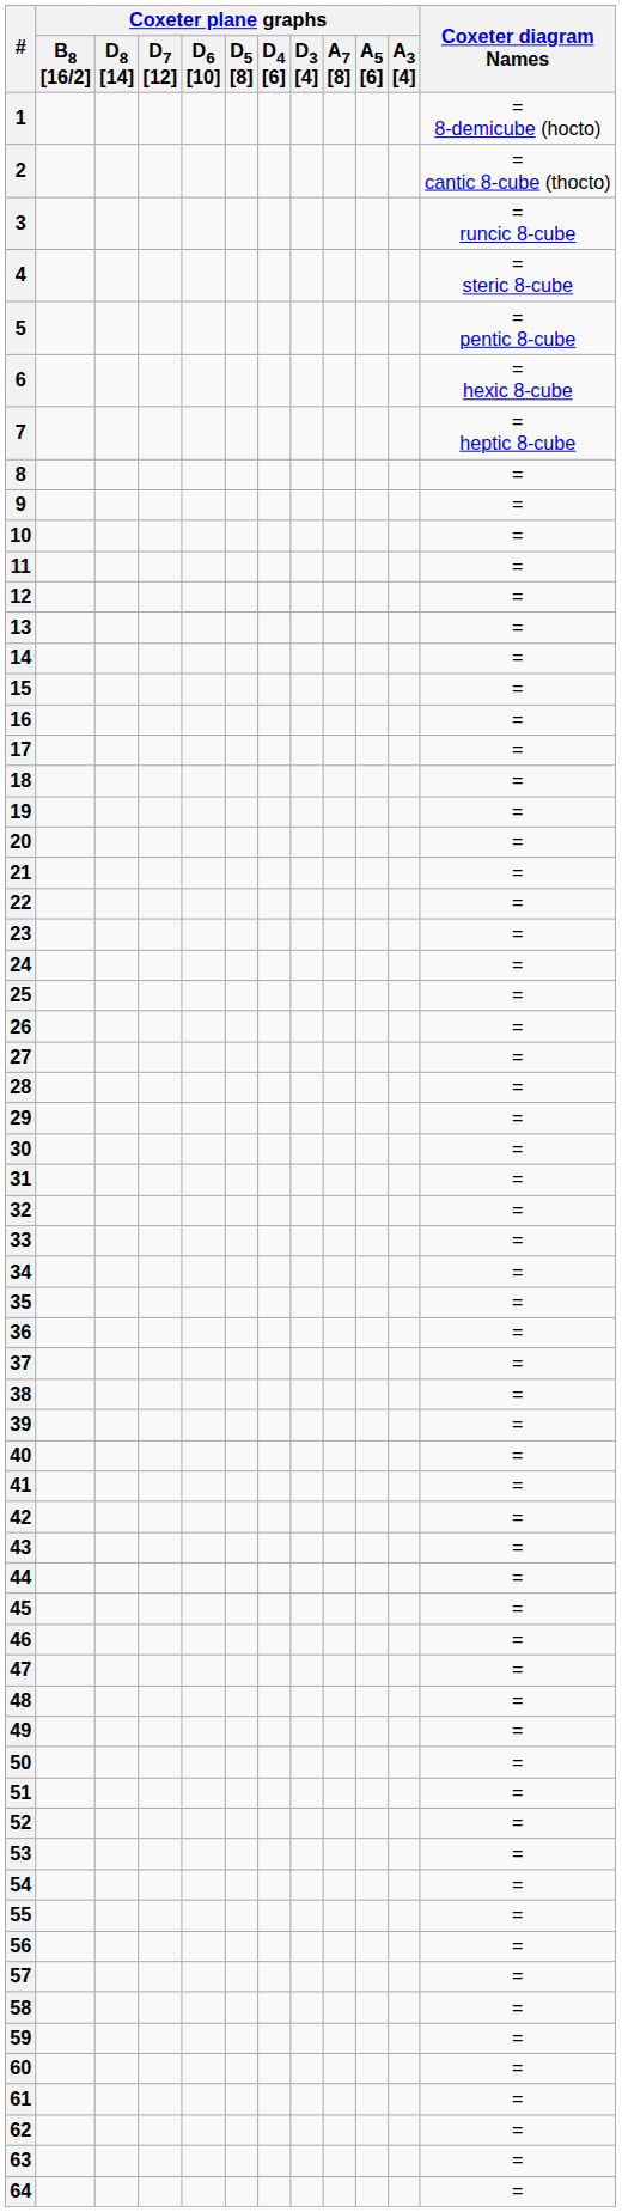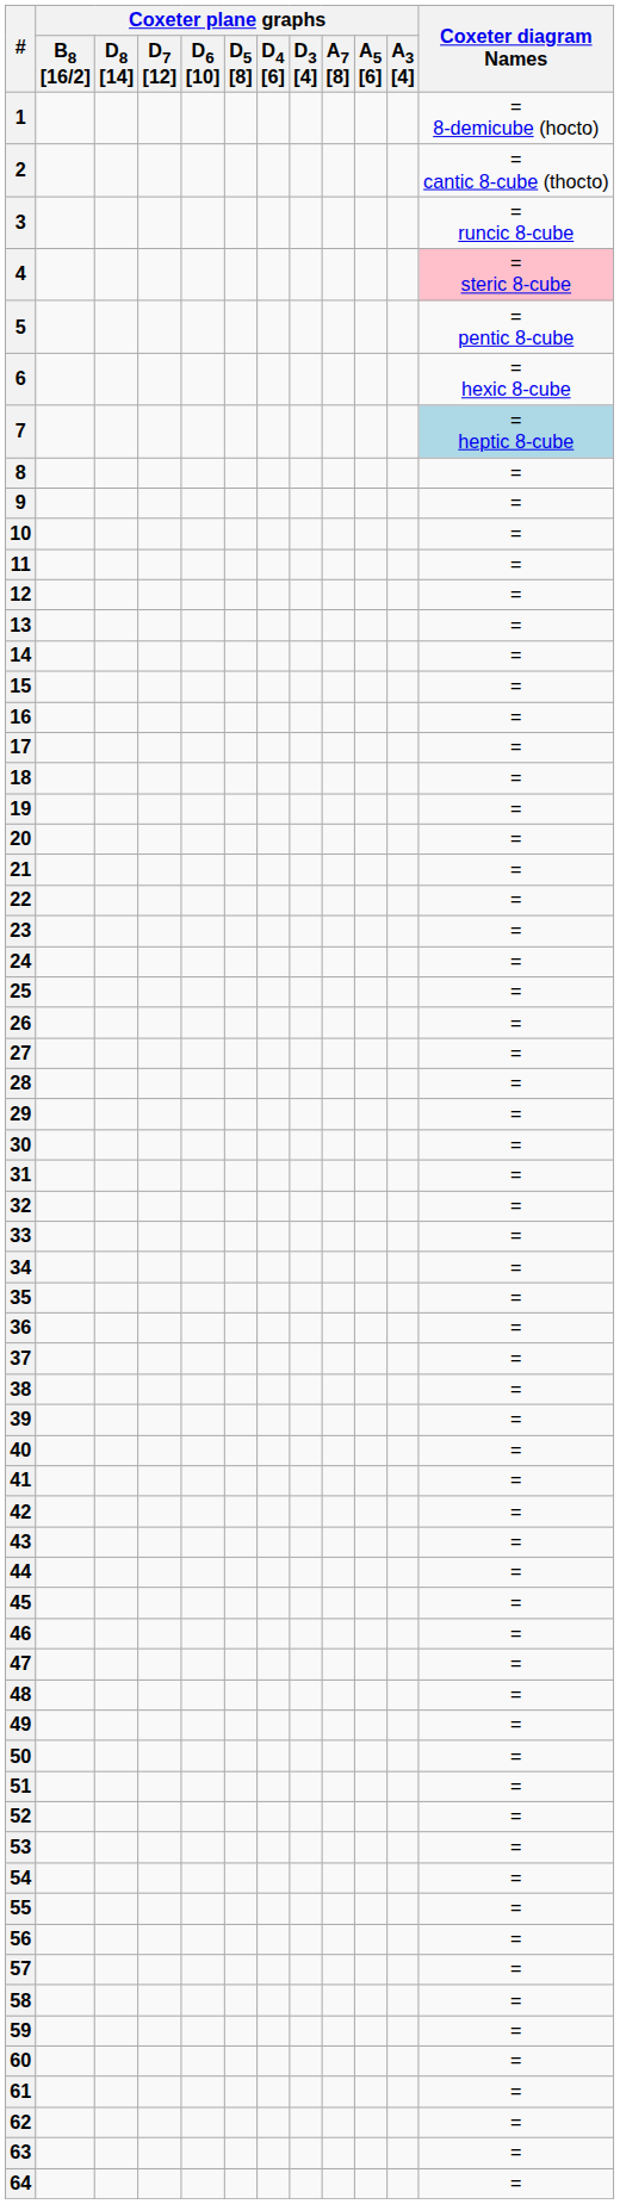4 | Coxeter diagram Names: no background -> pink background
7 | Coxeter diagram Names: no background -> lightblue background
